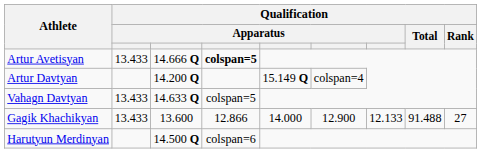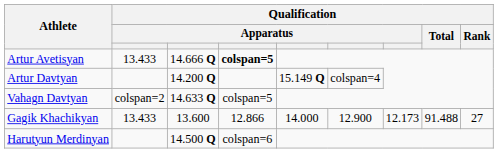Vahagn Davtyan | column 2: 13.433 -> colspan=2
Gagik Khachikyan | column 7: 12.133 -> 12.173
